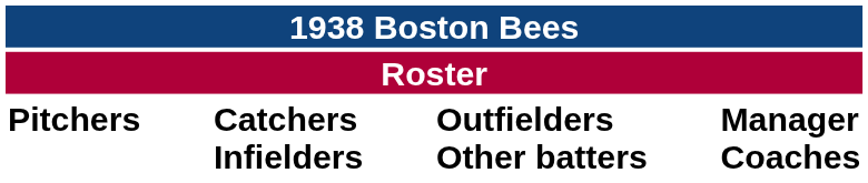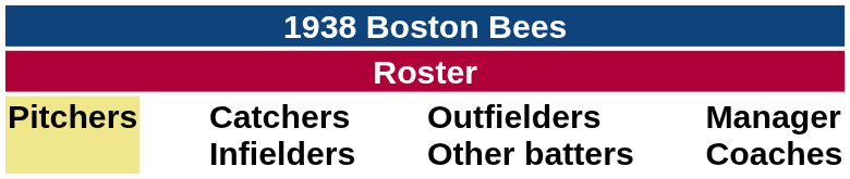Pitchers | column 1: no background -> khaki background
